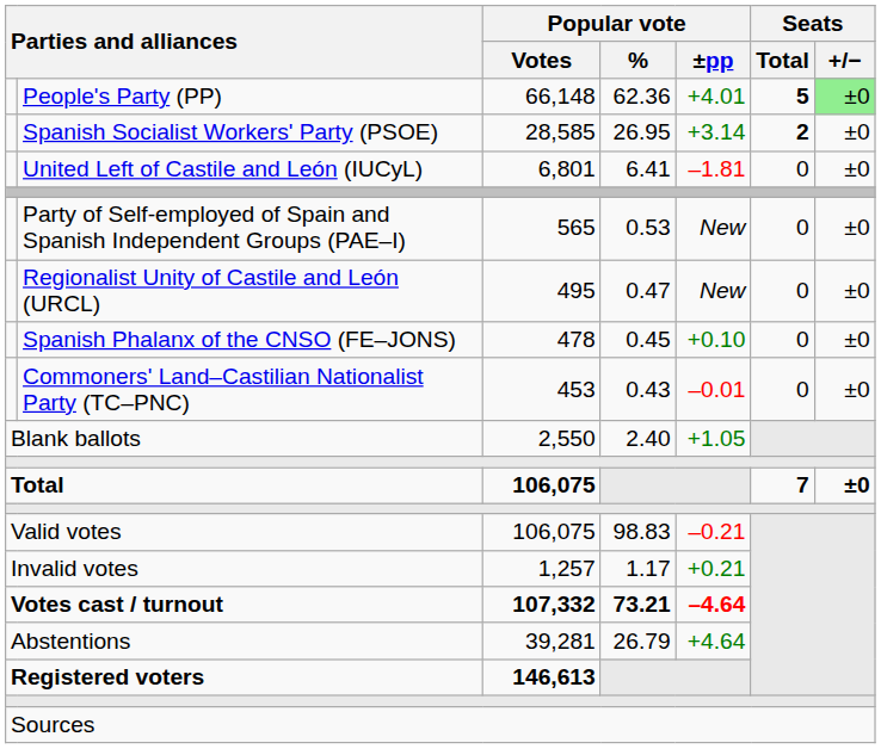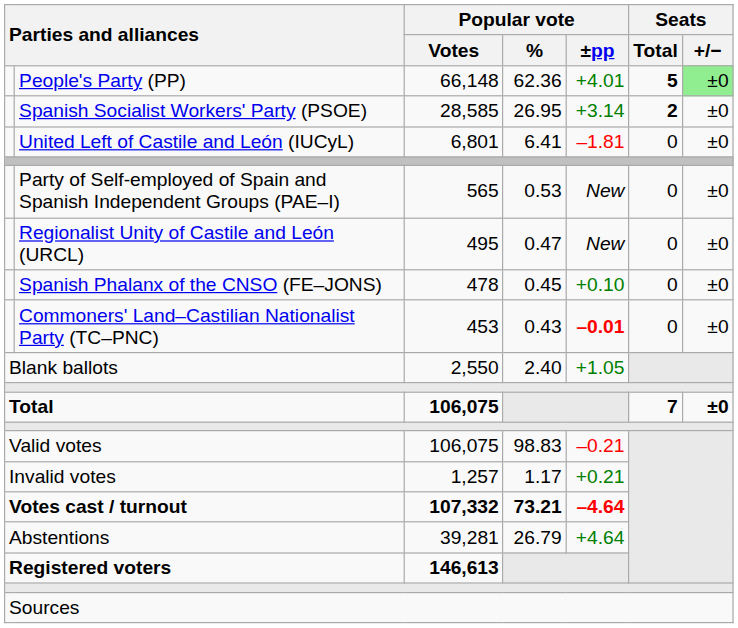Commoners' Land–Castilian Nationalist Party (TC–PNC) | Popular vote / ±pp: normal -> bold
